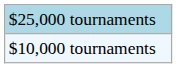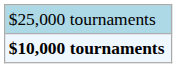row 2 | column 1: normal -> bold
